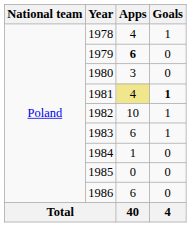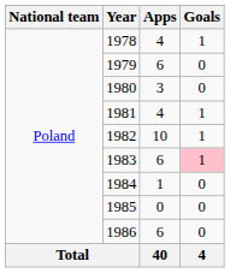1979 | Apps: bold -> normal
1981 | Apps: khaki background -> no background
1981 | Goals: bold -> normal
1983 | Goals: no background -> pink background
